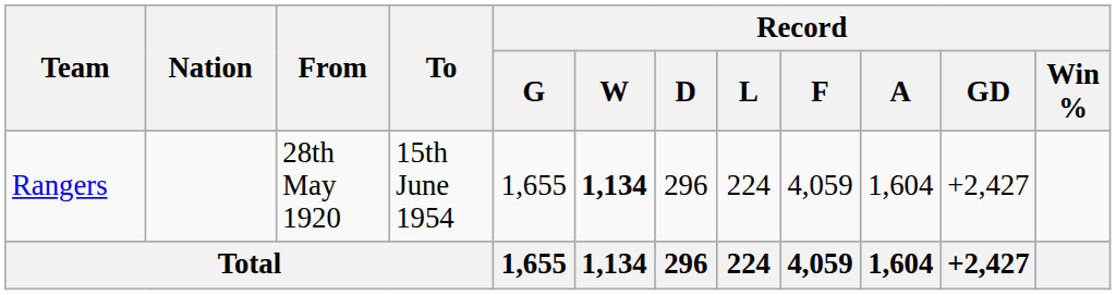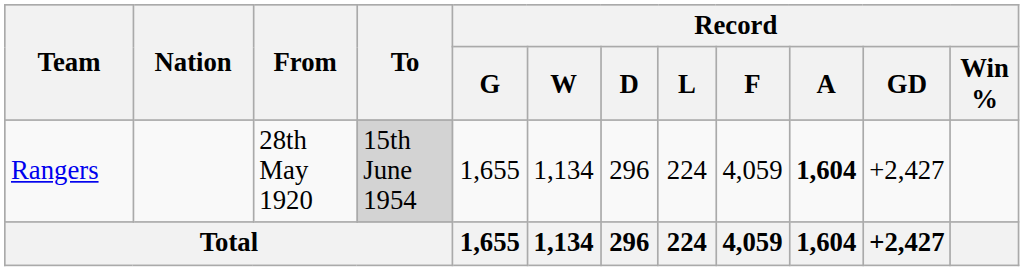Rangers | To: no background -> lightgrey background
Rangers | Record / W: bold -> normal
Rangers | Record / A: normal -> bold
